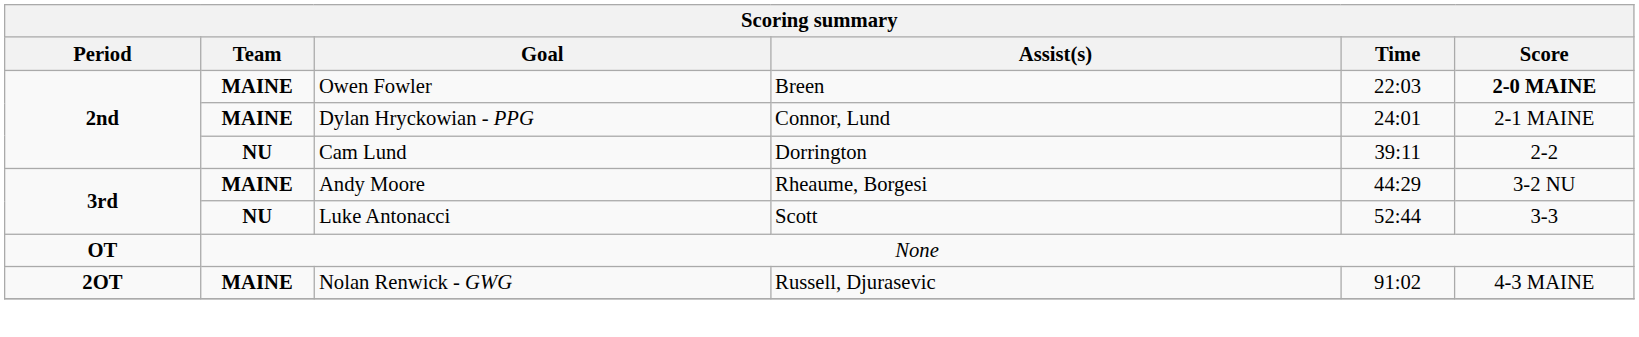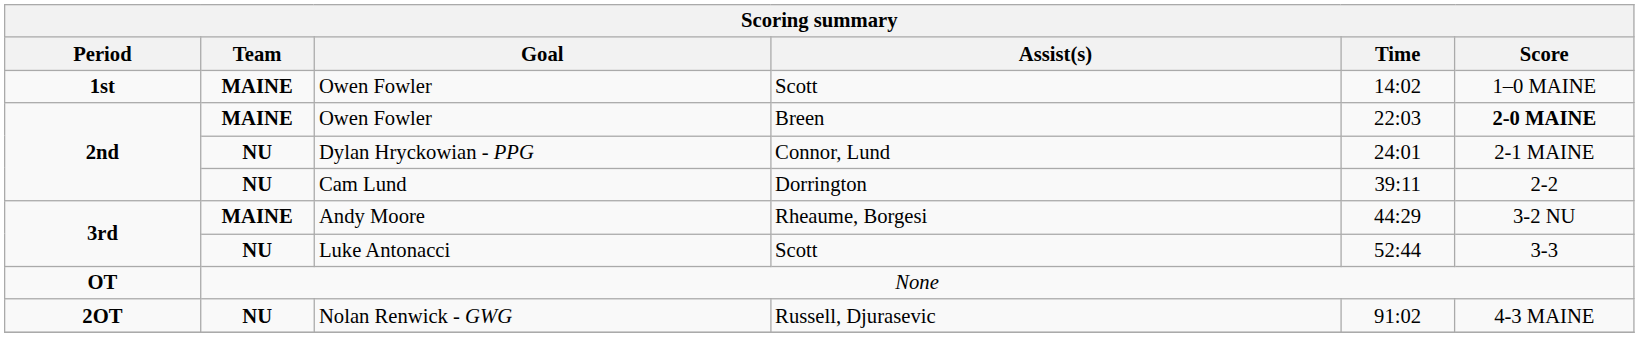+ row: 1st | MAINE | Owen Fowler | Scott | 14:02 | 1–0 MAINE
Dylan Hryckowian - PPG | Team: MAINE -> NU
Nolan Renwick - GWG | Team: MAINE -> NU
